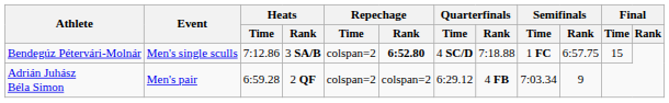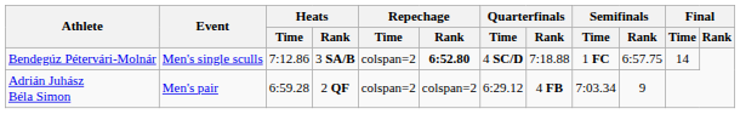Bendegúz Pétervári-Molnár | Final / Time: 15 -> 14
